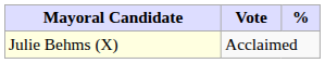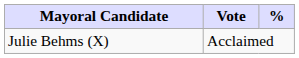Julie Behms (X) | Mayoral Candidate: lightyellow background -> no background
